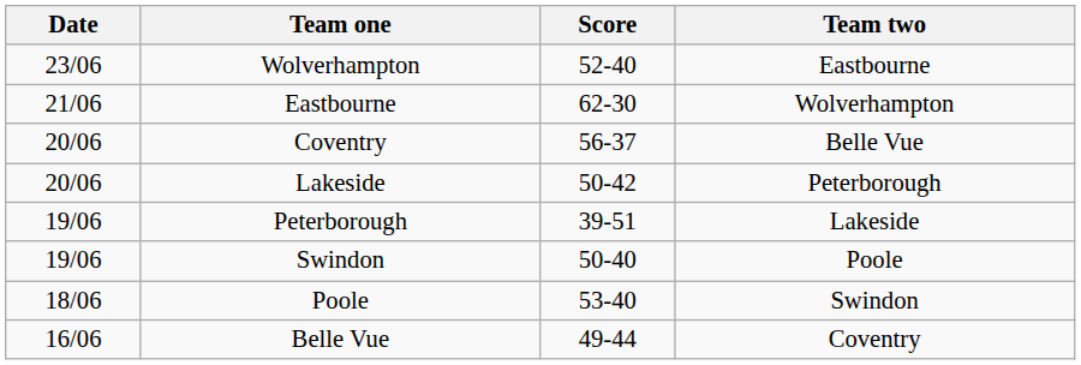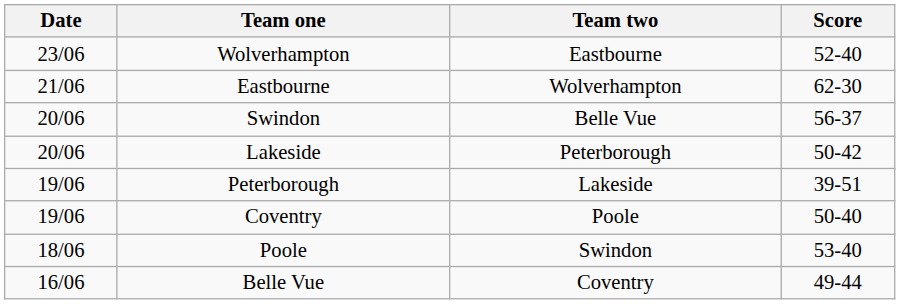columns swapped: Score <-> Team two
row 4 | Team one: Coventry -> Swindon
row 7 | Team one: Swindon -> Coventry
